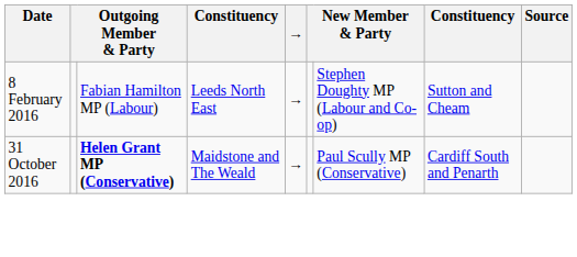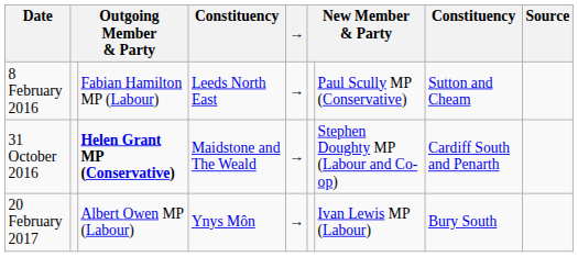8 February 2016 | column 7: Stephen Doughty MP (Labour and Co-op) -> Paul Scully MP (Conservative)
31 October 2016 | column 7: Paul Scully MP (Conservative) -> Stephen Doughty MP (Labour and Co-op)
+ row: 20 February 2017 | Albert Owen MP (Labour) | Ynys Môn | → | Ivan Lewis MP (Labour) | Bury South
